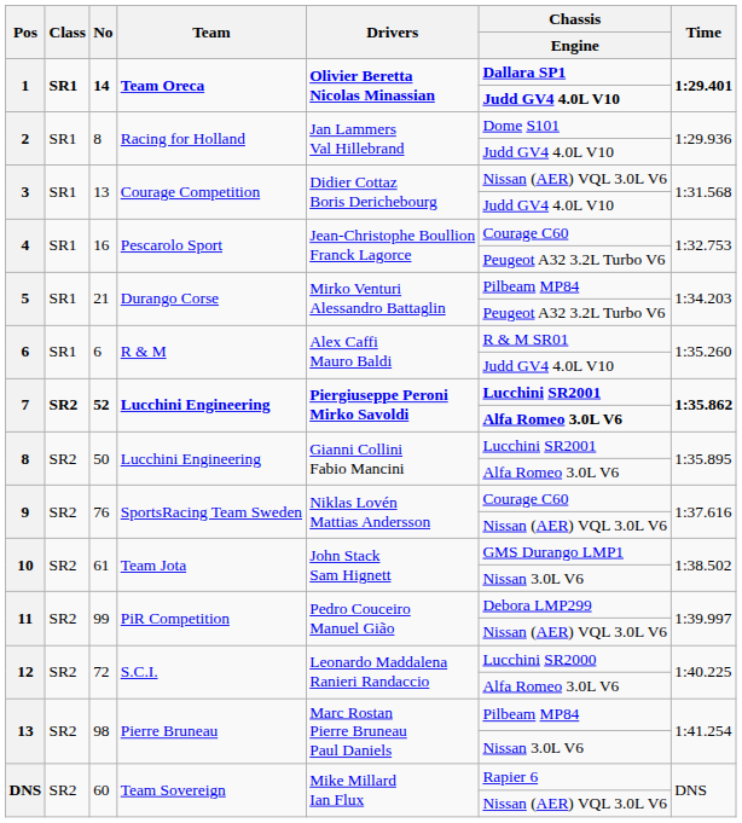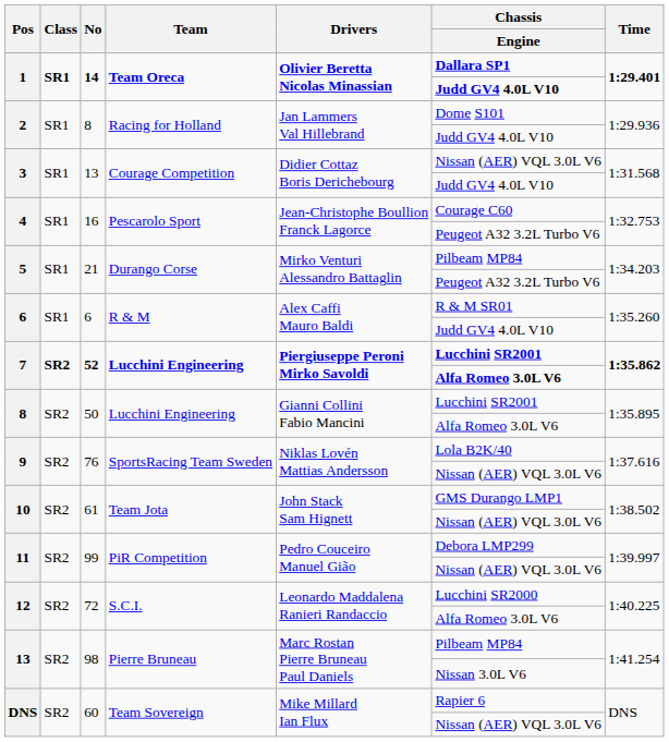row 19 | Chassis / Engine: Courage C60 -> Lola B2K/40
row 22 | Chassis / Engine: Nissan 3.0L V6 -> Nissan (AER) VQL 3.0L V6
